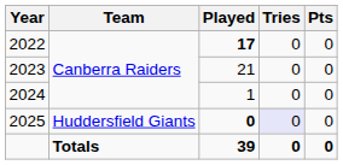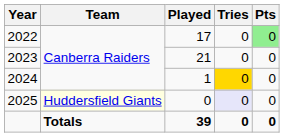2022 | Played: bold -> normal
2022 | Pts: no background -> lightgreen background
2024 | Tries: no background -> gold background
2025 | Team: no background -> lightyellow background
2025 | Played: bold -> normal
